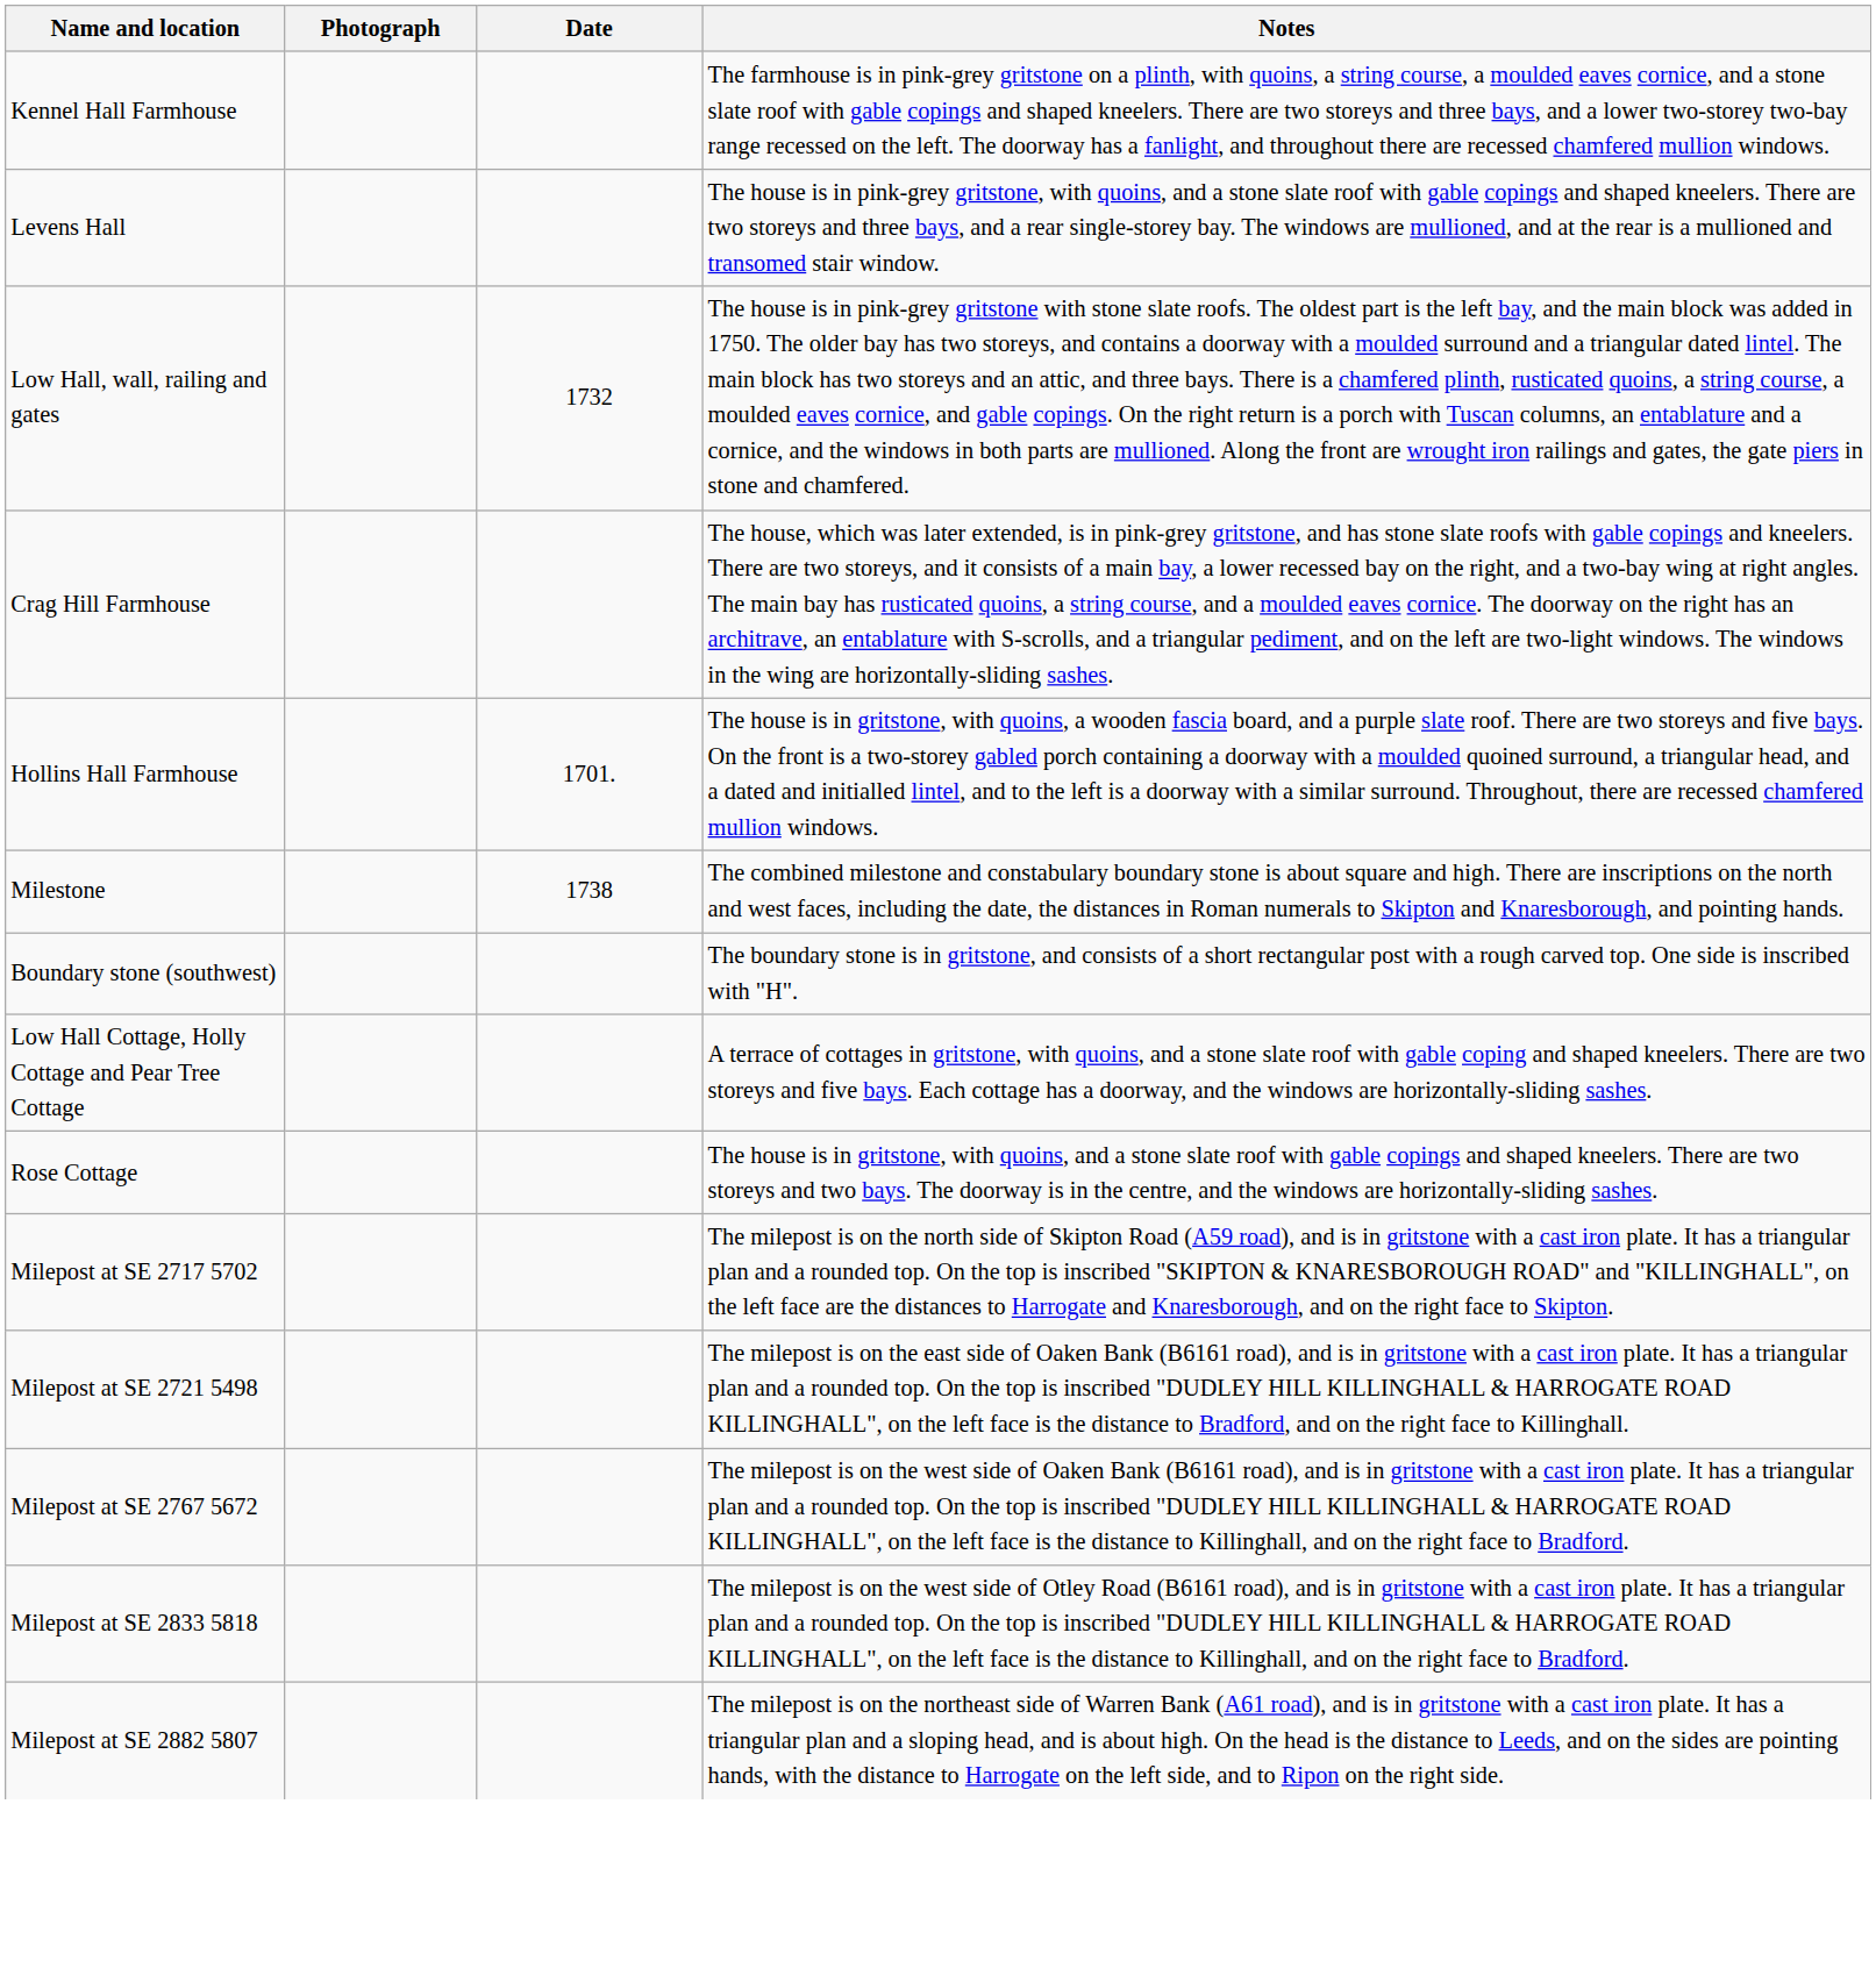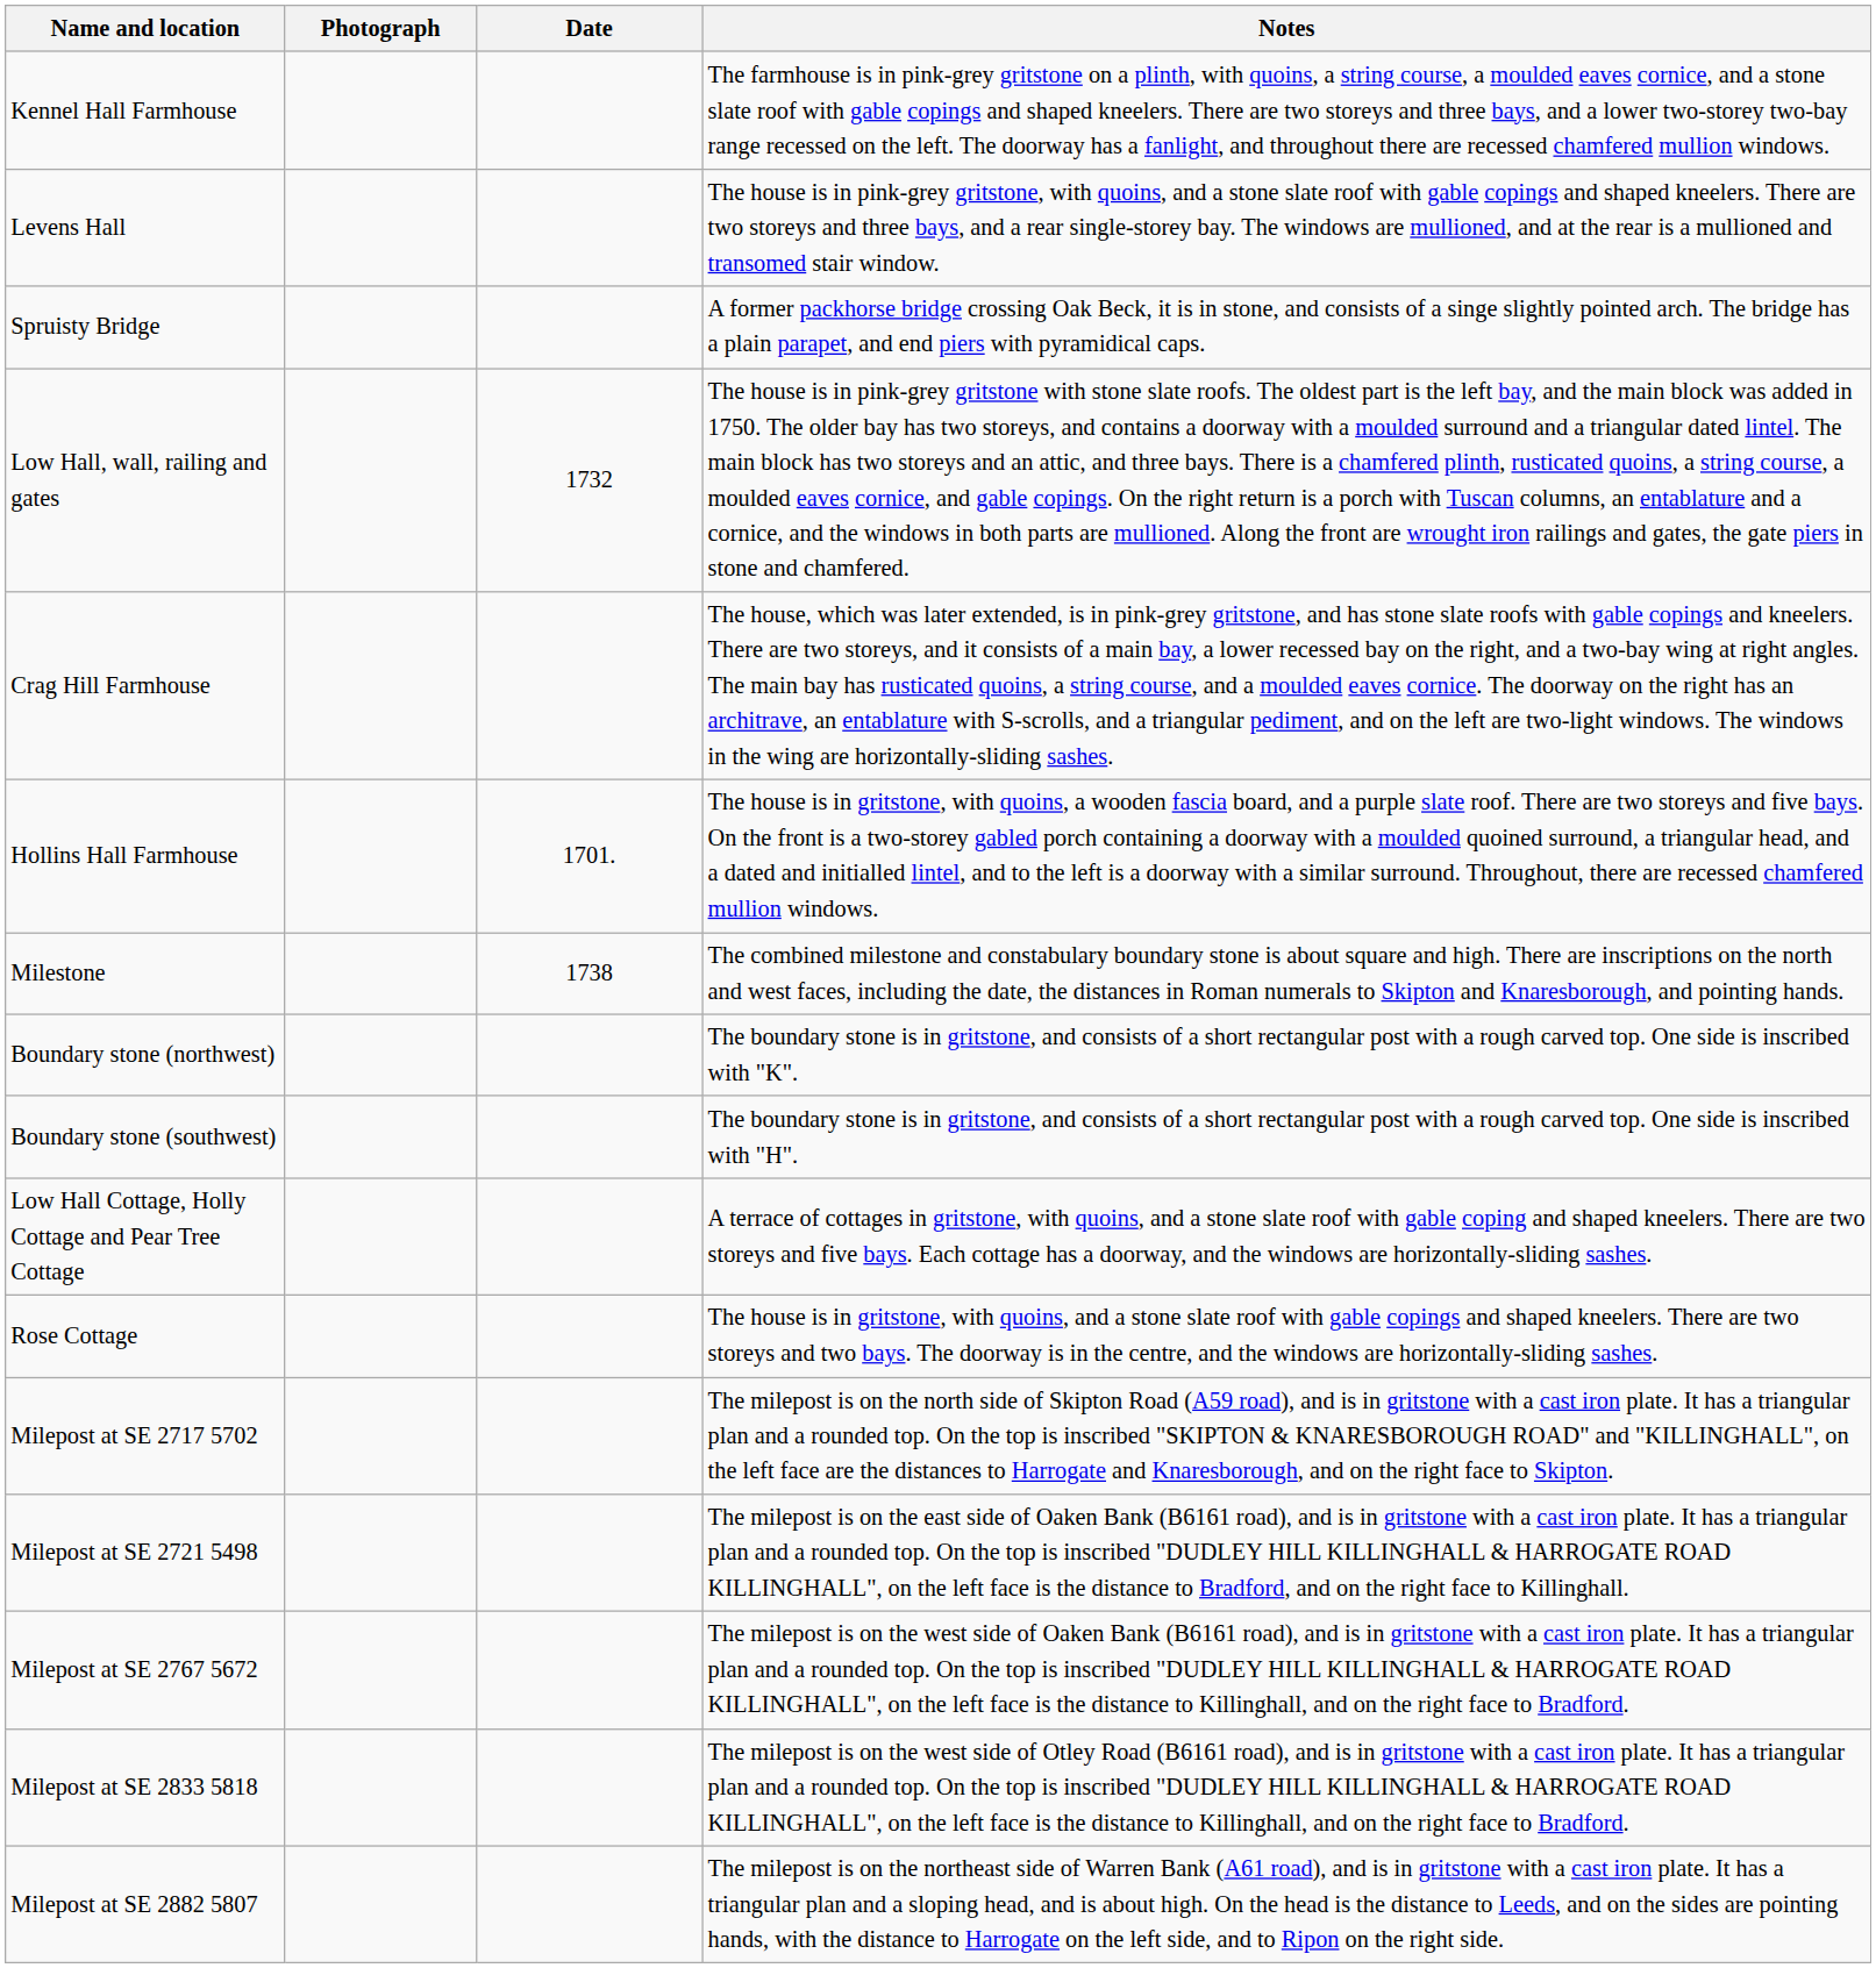+ row: Spruisty Bridge | A former packhorse bridge crossing Oak Beck, it is in stone, and consists of a singe slightly pointed arch. The bridge has a plain parapet, and end piers with pyramidical caps.
+ row: Boundary stone (northwest) | The boundary stone is in gritstone, and consists of a short rectangular post with a rough carved top. One side is inscribed with "K".
